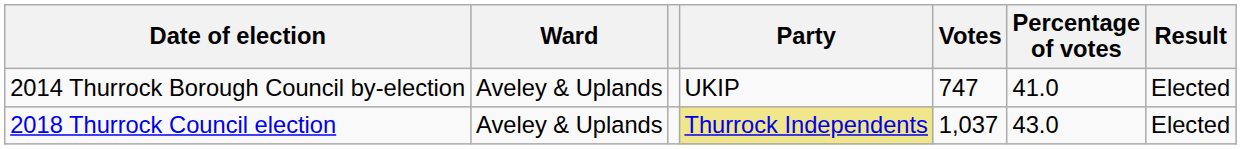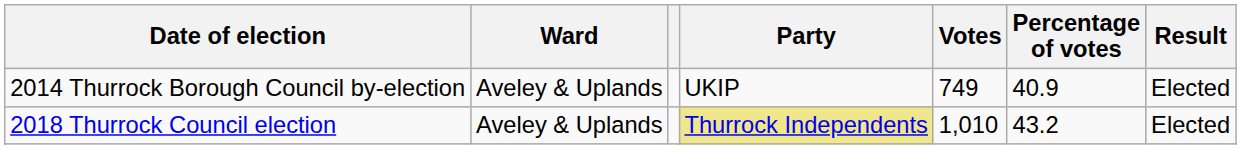2014 Thurrock Borough Council by-election | Votes: 747 -> 749
2014 Thurrock Borough Council by-election | Percentage of votes: 41.0 -> 40.9
2018 Thurrock Council election | Votes: 1,037 -> 1,010
2018 Thurrock Council election | Percentage of votes: 43.0 -> 43.2
